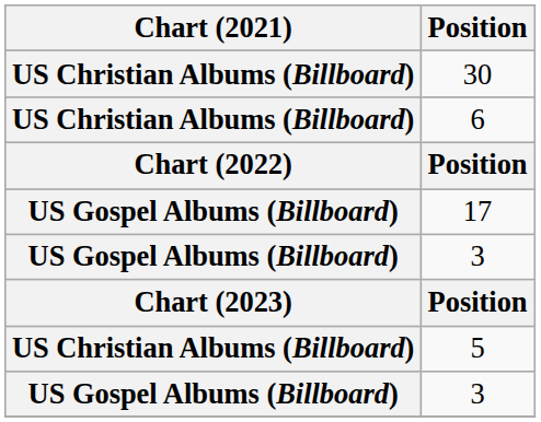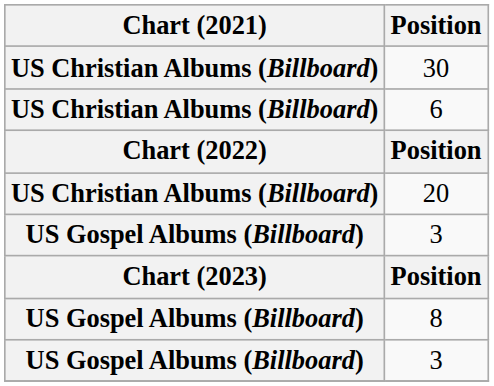row 5 | Chart (2021): US Gospel Albums (Billboard) -> US Christian Albums (Billboard)
row 5 | Position: 17 -> 20
row 8 | Chart (2021): US Christian Albums (Billboard) -> US Gospel Albums (Billboard)
row 8 | Position: 5 -> 8
